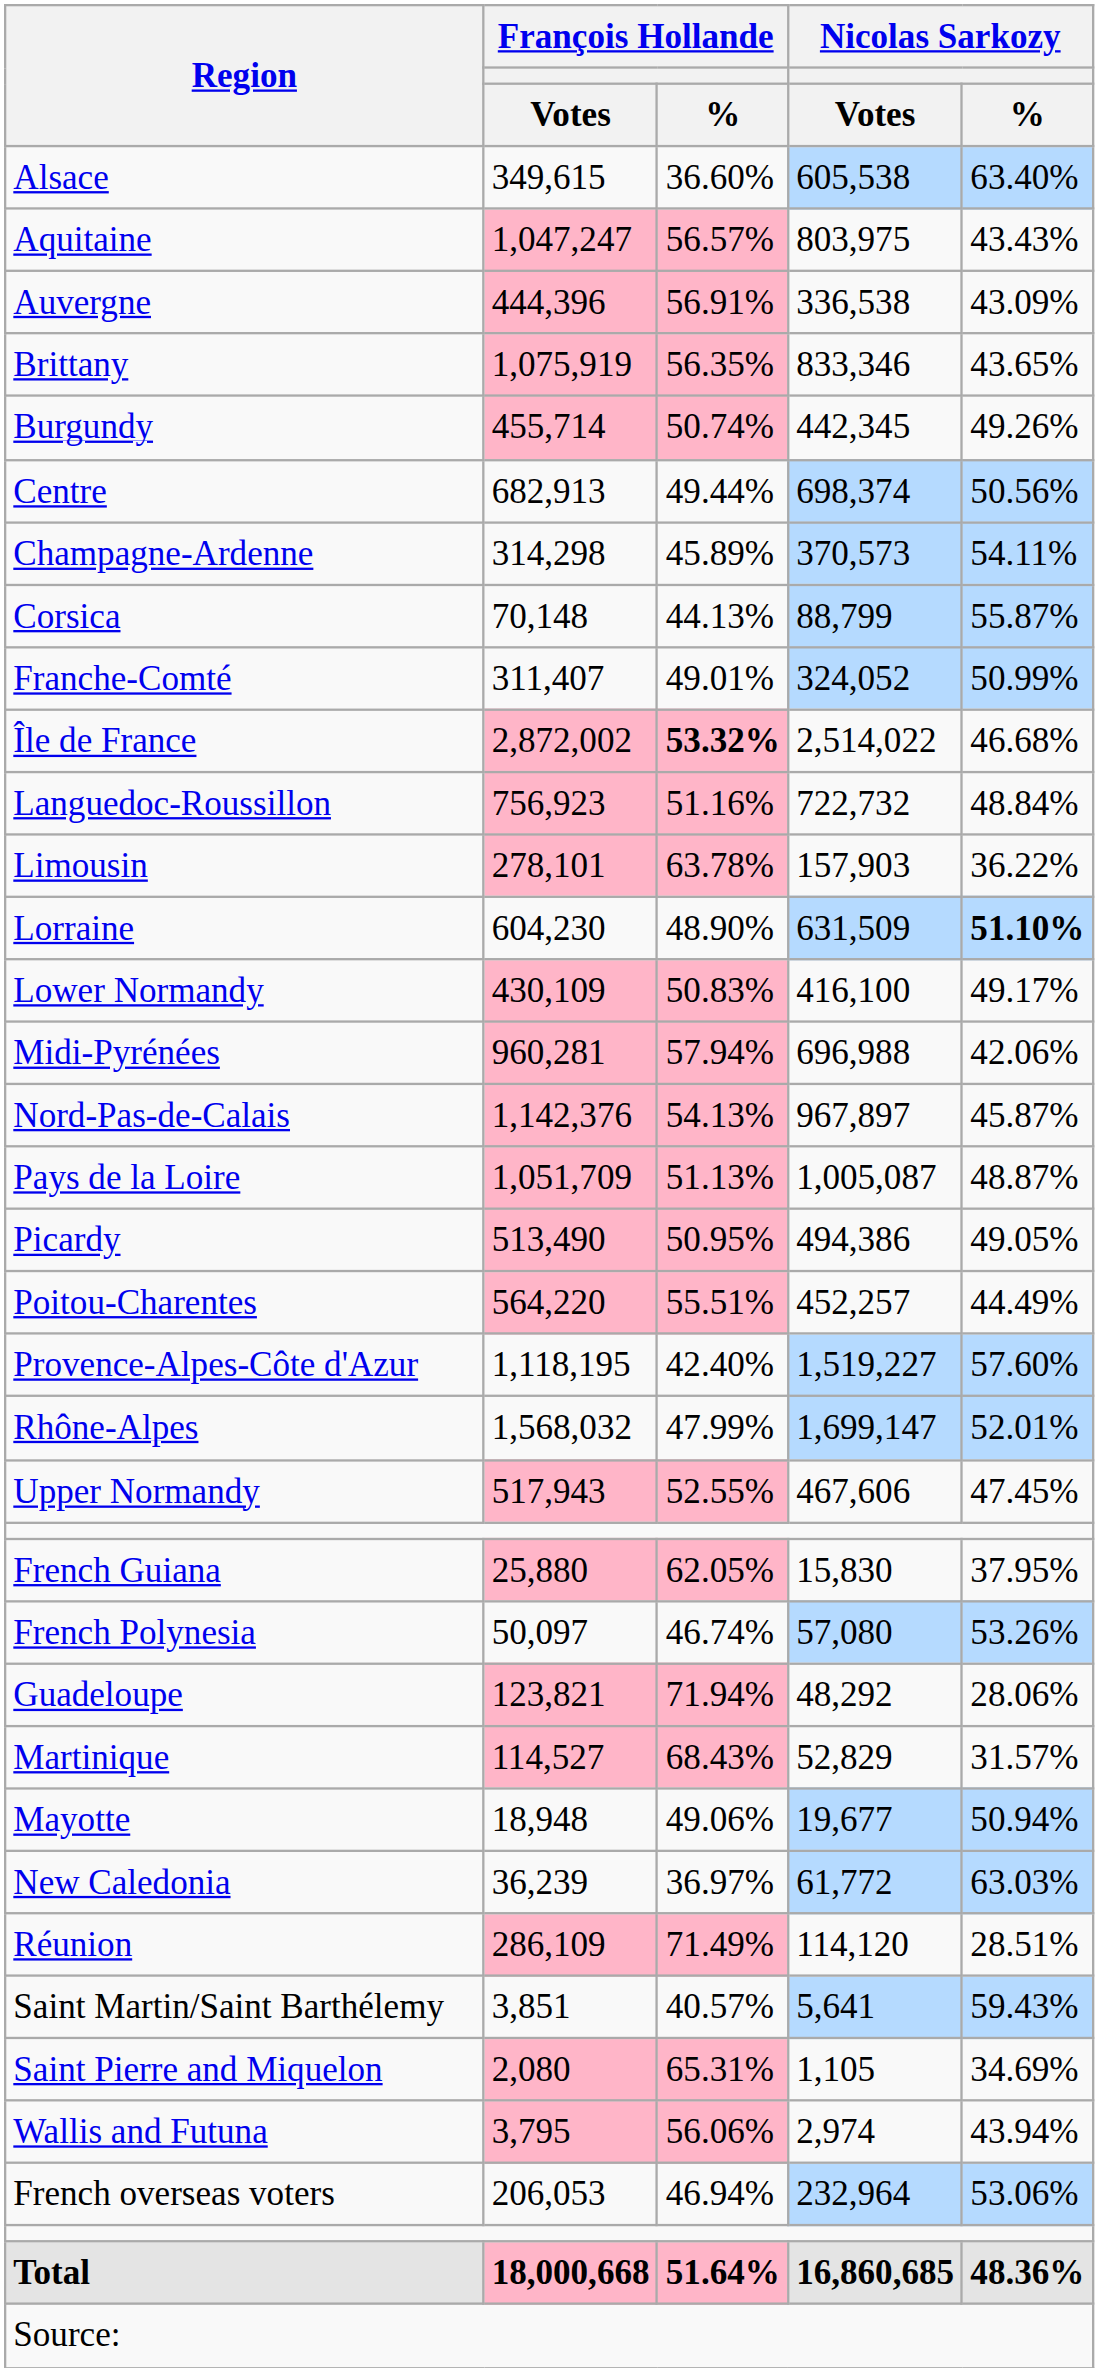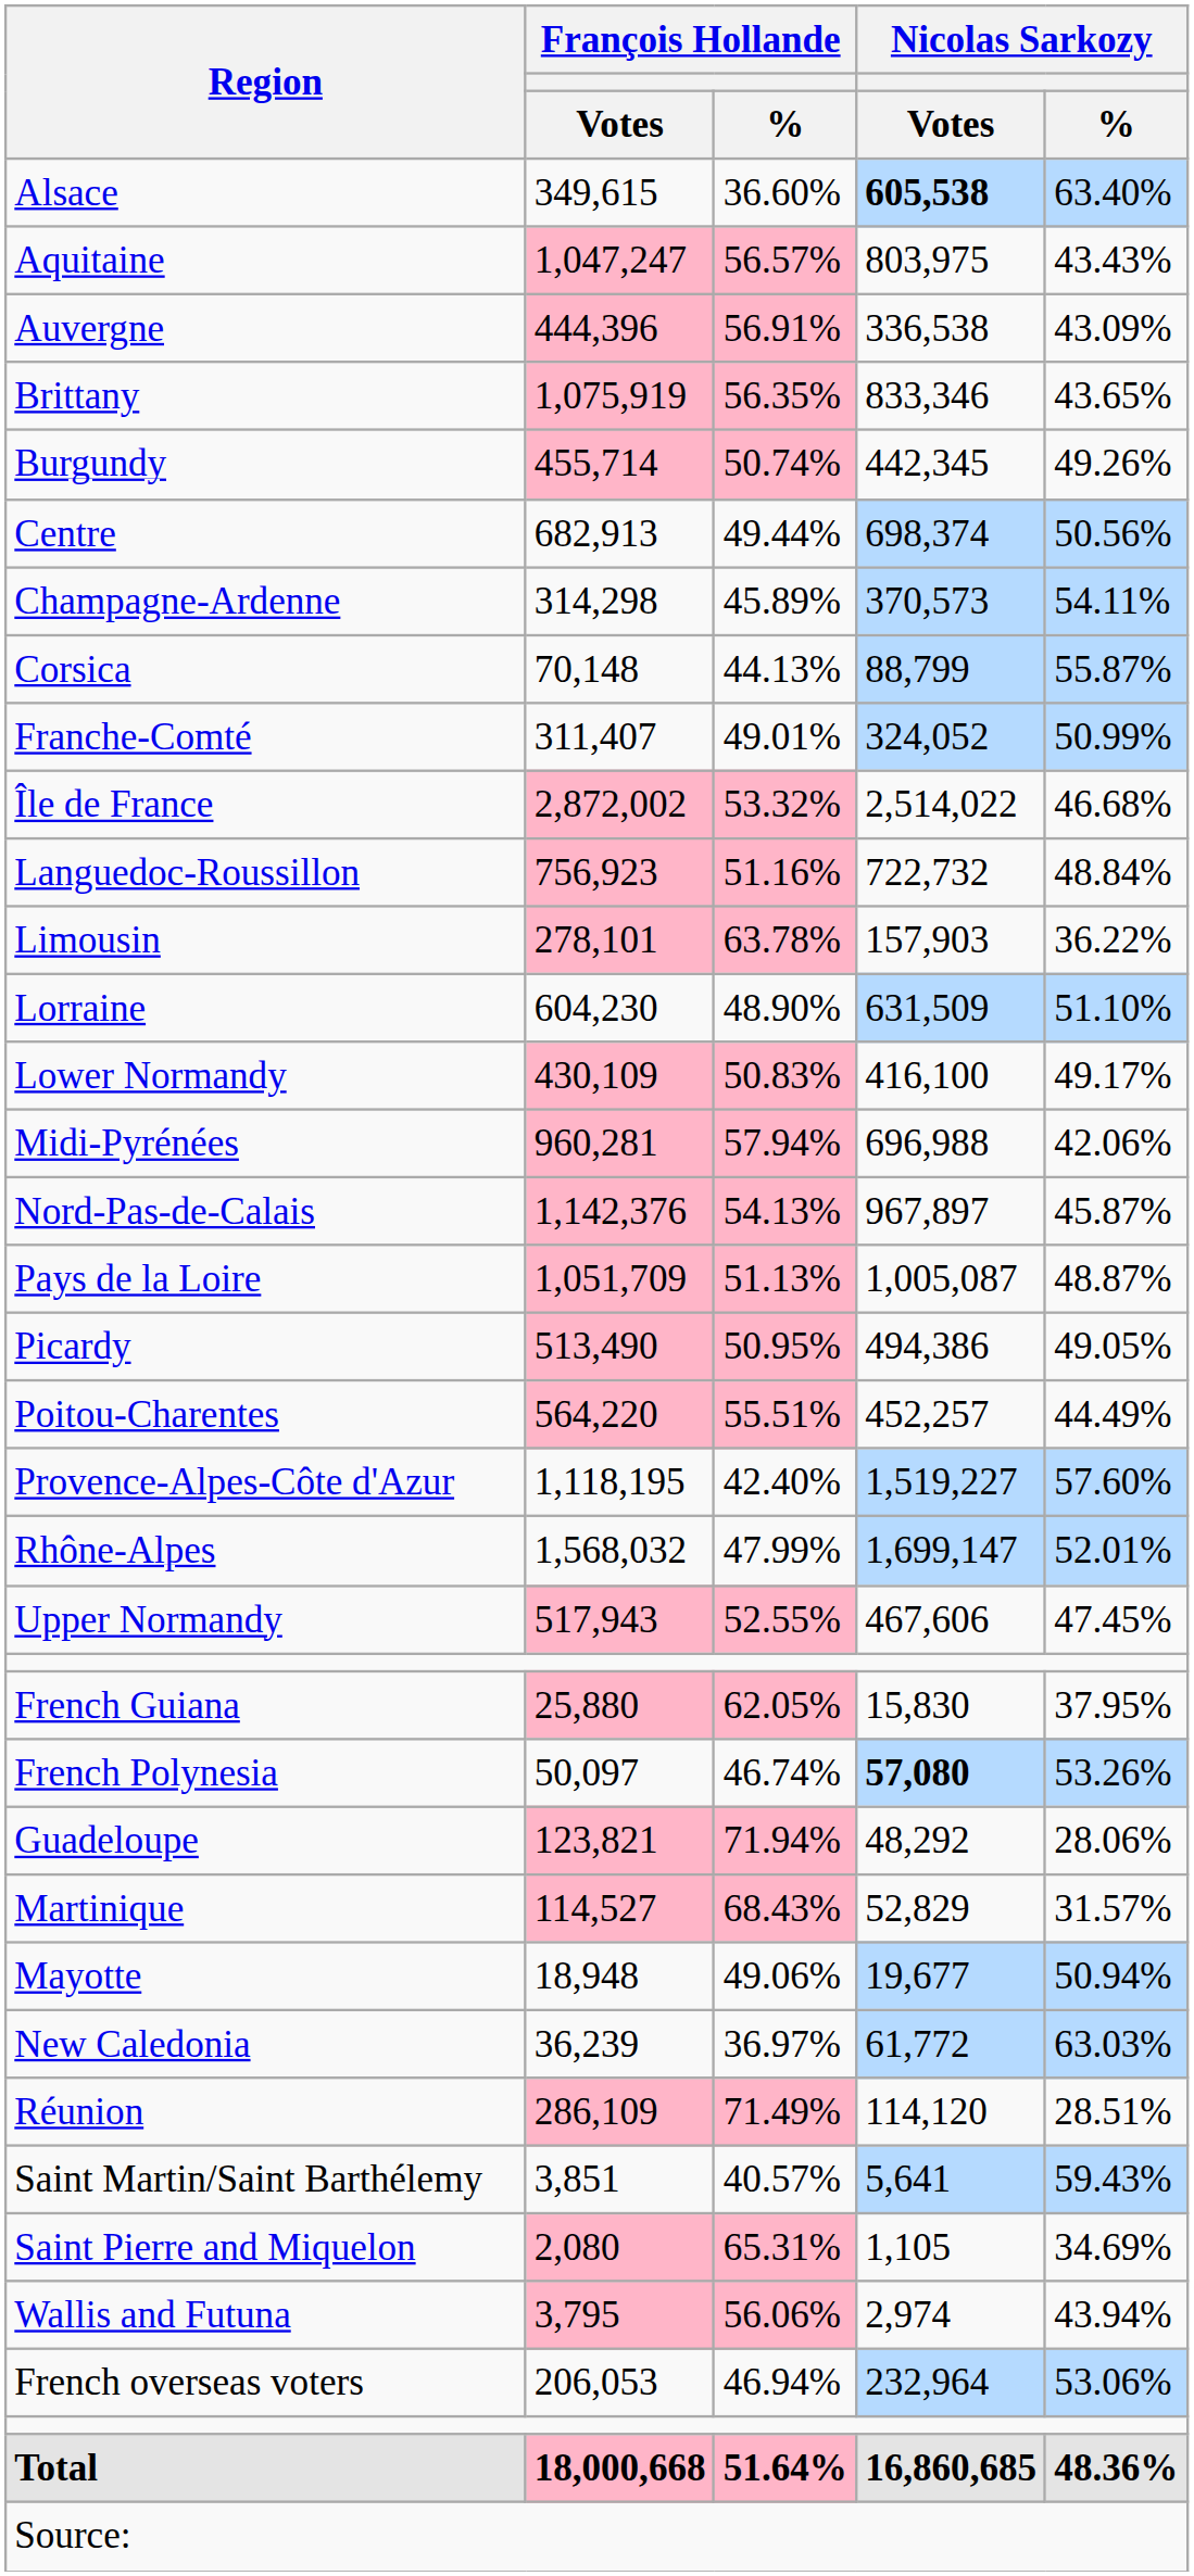Alsace | Nicolas Sarkozy / Votes: normal -> bold
Île de France | François Hollande / %: bold -> normal
Lorraine | Nicolas Sarkozy / %: bold -> normal
French Polynesia | Nicolas Sarkozy / Votes: normal -> bold
